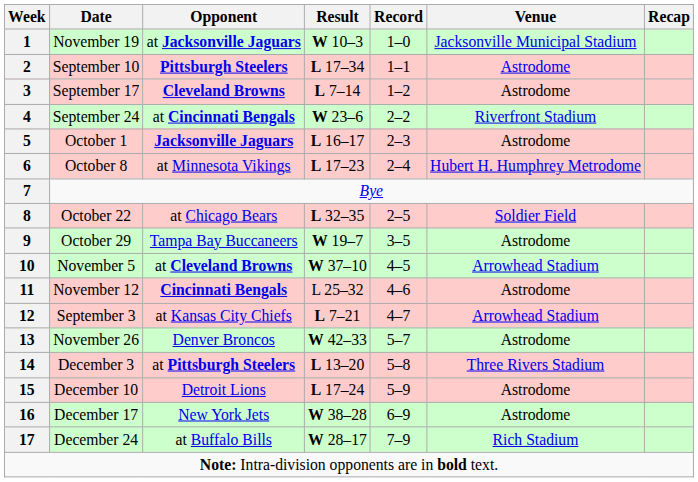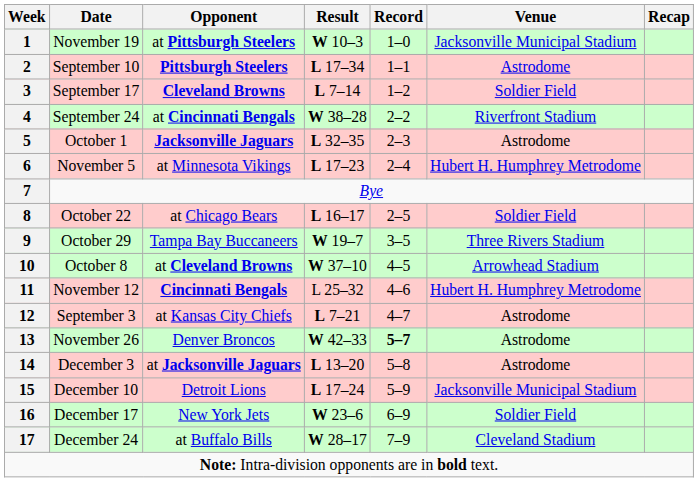1 | Opponent: at Jacksonville Jaguars -> at Pittsburgh Steelers
3 | Venue: Astrodome -> Soldier Field
4 | Result: W 23–6 -> W 38–28
5 | Result: L 16–17 -> L 32–35
6 | Date: October 8 -> November 5
8 | Result: L 32–35 -> L 16–17
9 | Venue: Astrodome -> Three Rivers Stadium
10 | Date: November 5 -> October 8
11 | Venue: Astrodome -> Hubert H. Humphrey Metrodome
12 | Venue: Arrowhead Stadium -> Astrodome
13 | Record: normal -> bold
14 | Opponent: at Pittsburgh Steelers -> at Jacksonville Jaguars
14 | Venue: Three Rivers Stadium -> Astrodome
15 | Venue: Astrodome -> Jacksonville Municipal Stadium
16 | Result: W 38–28 -> W 23–6
16 | Venue: Astrodome -> Soldier Field
17 | Venue: Rich Stadium -> Cleveland Stadium
